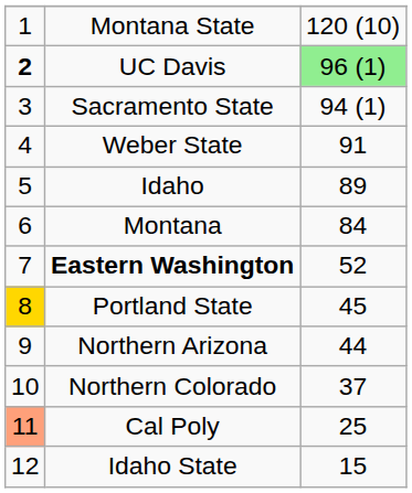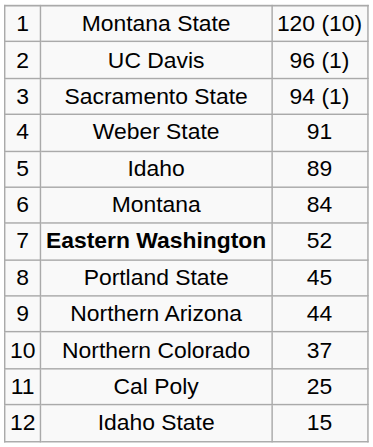UC Davis | column 1: bold -> normal
UC Davis | column 3: lightgreen background -> no background
Portland State | column 1: gold background -> no background
Cal Poly | column 1: lightsalmon background -> no background
